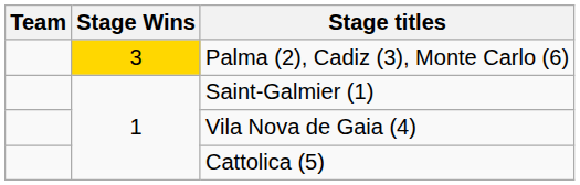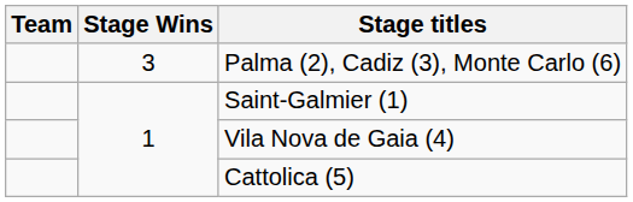Palma (2), Cadiz (3), Monte Carlo (6) | Stage Wins: gold background -> no background
